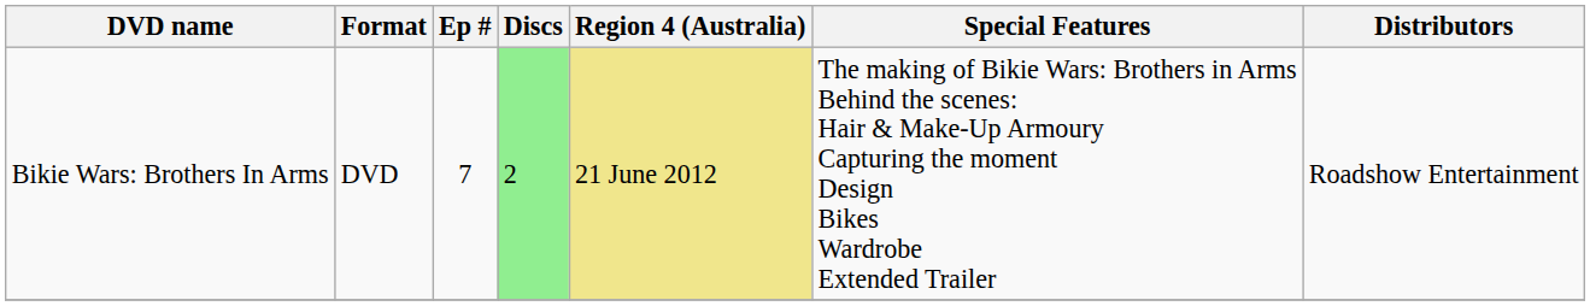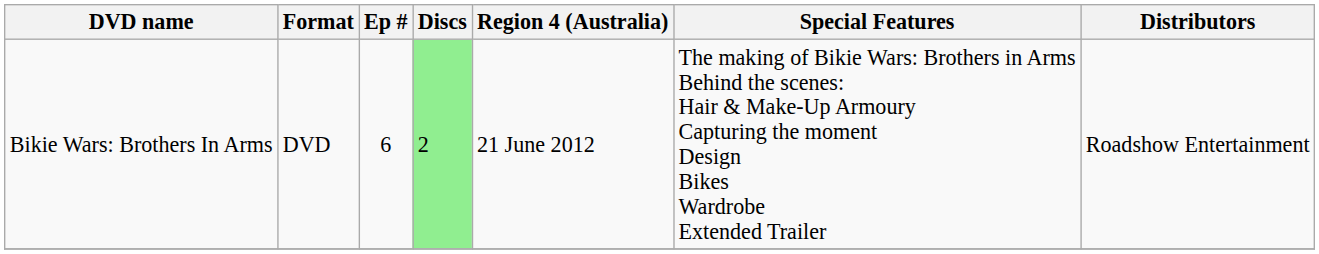Bikie Wars: Brothers In Arms | Ep #: 7 -> 6
Bikie Wars: Brothers In Arms | Region 4 (Australia): khaki background -> no background
